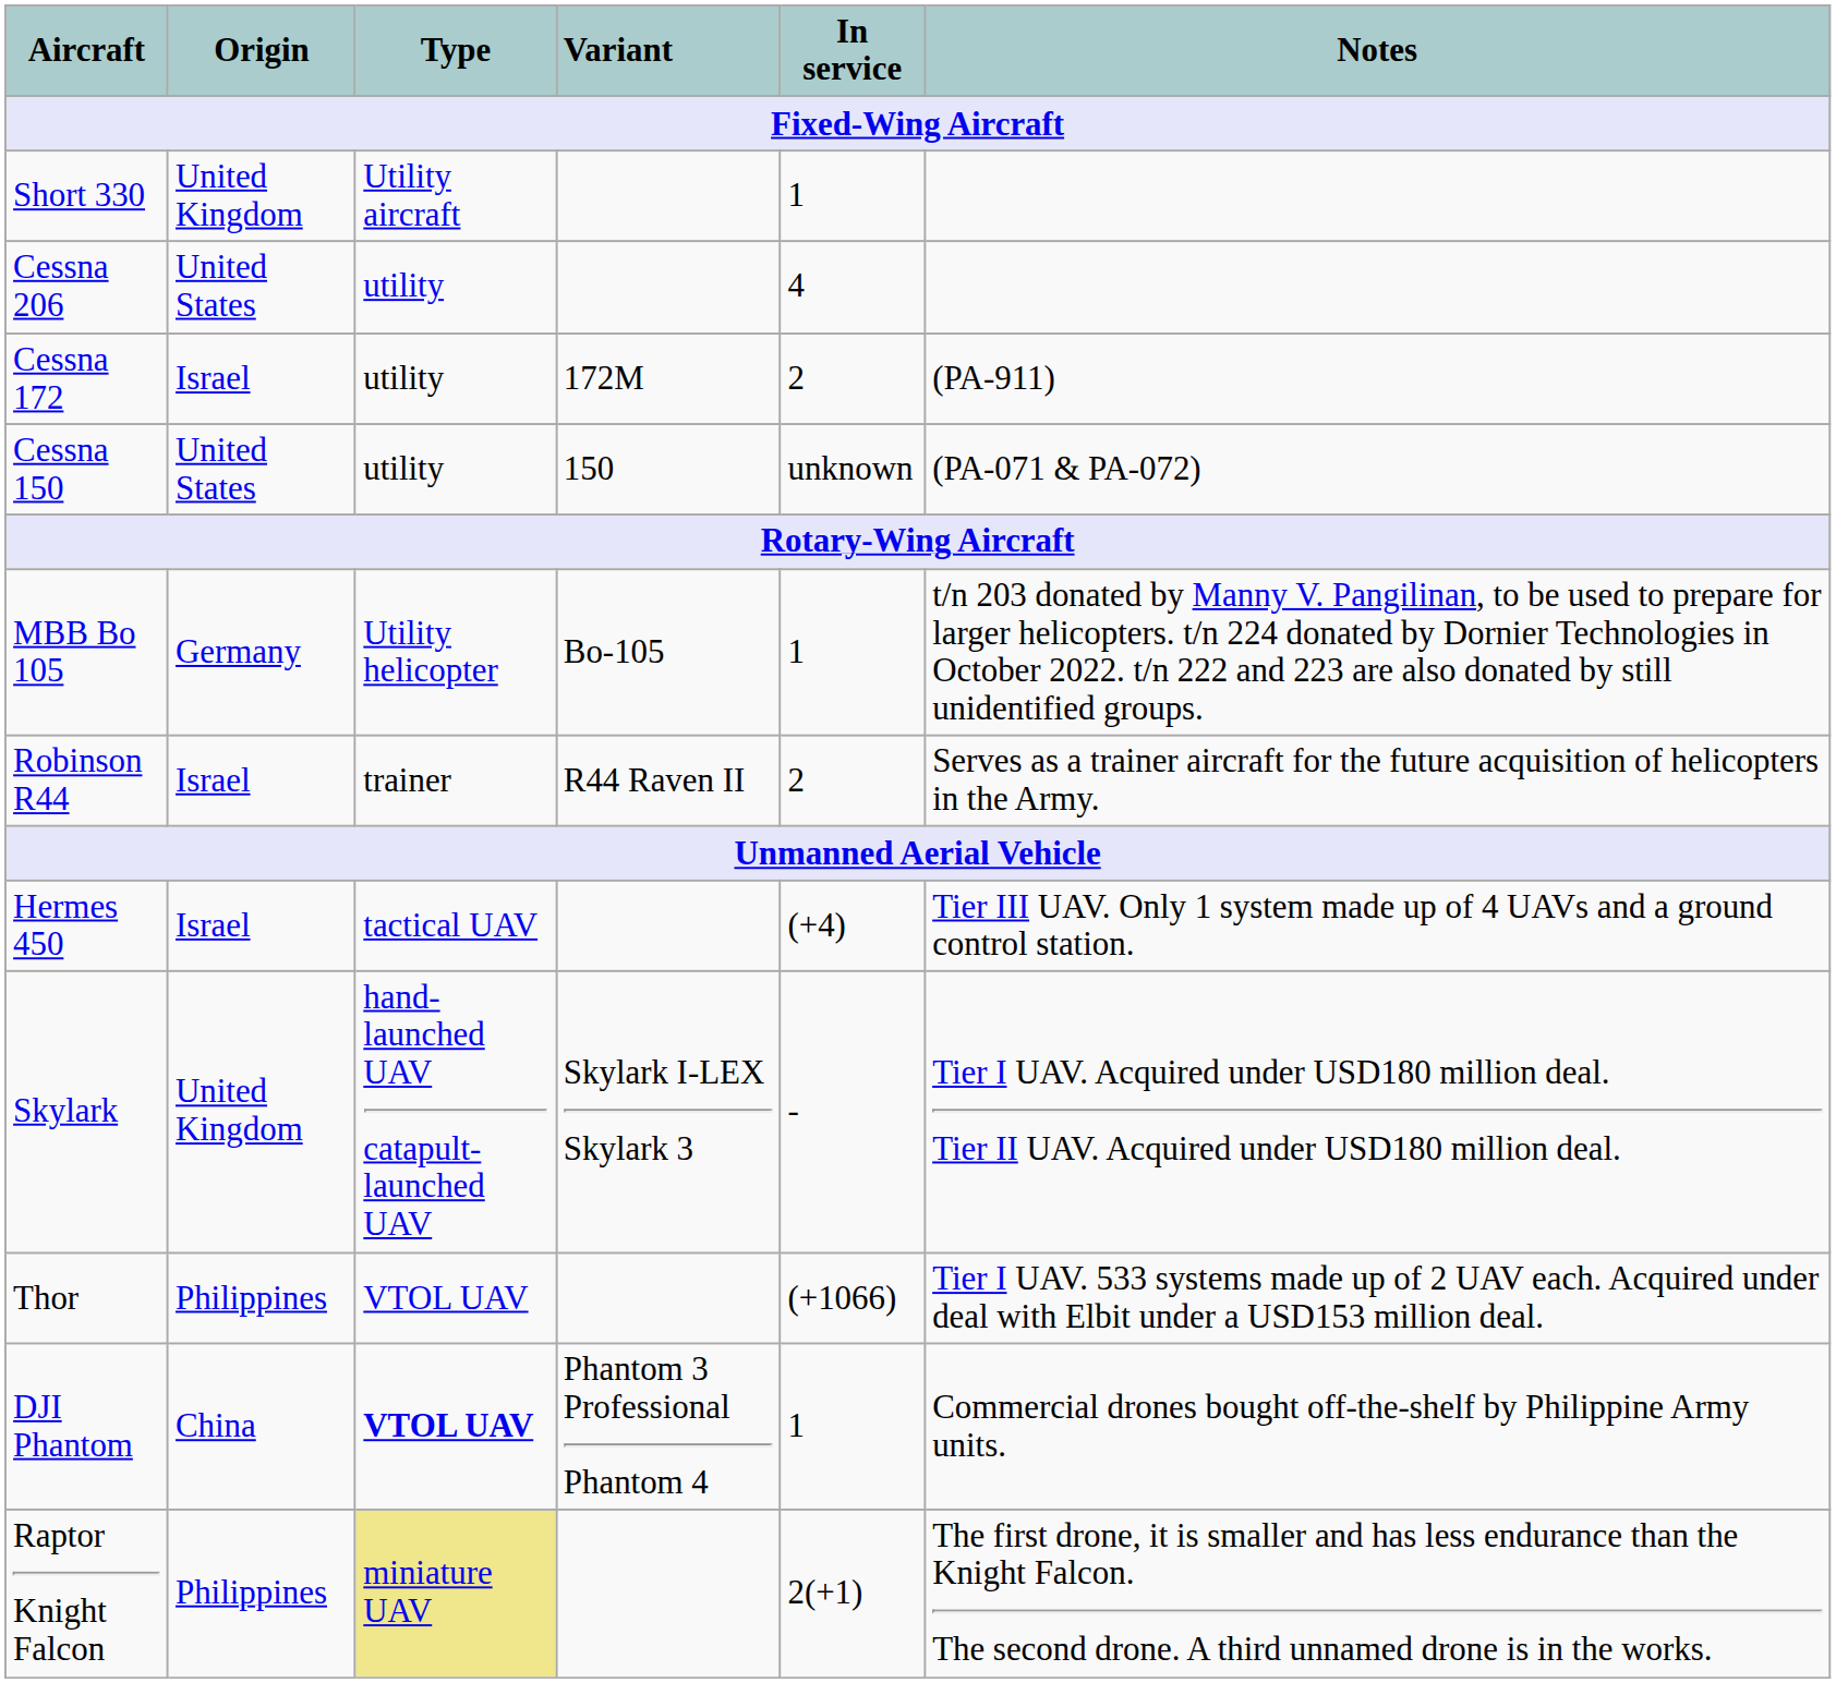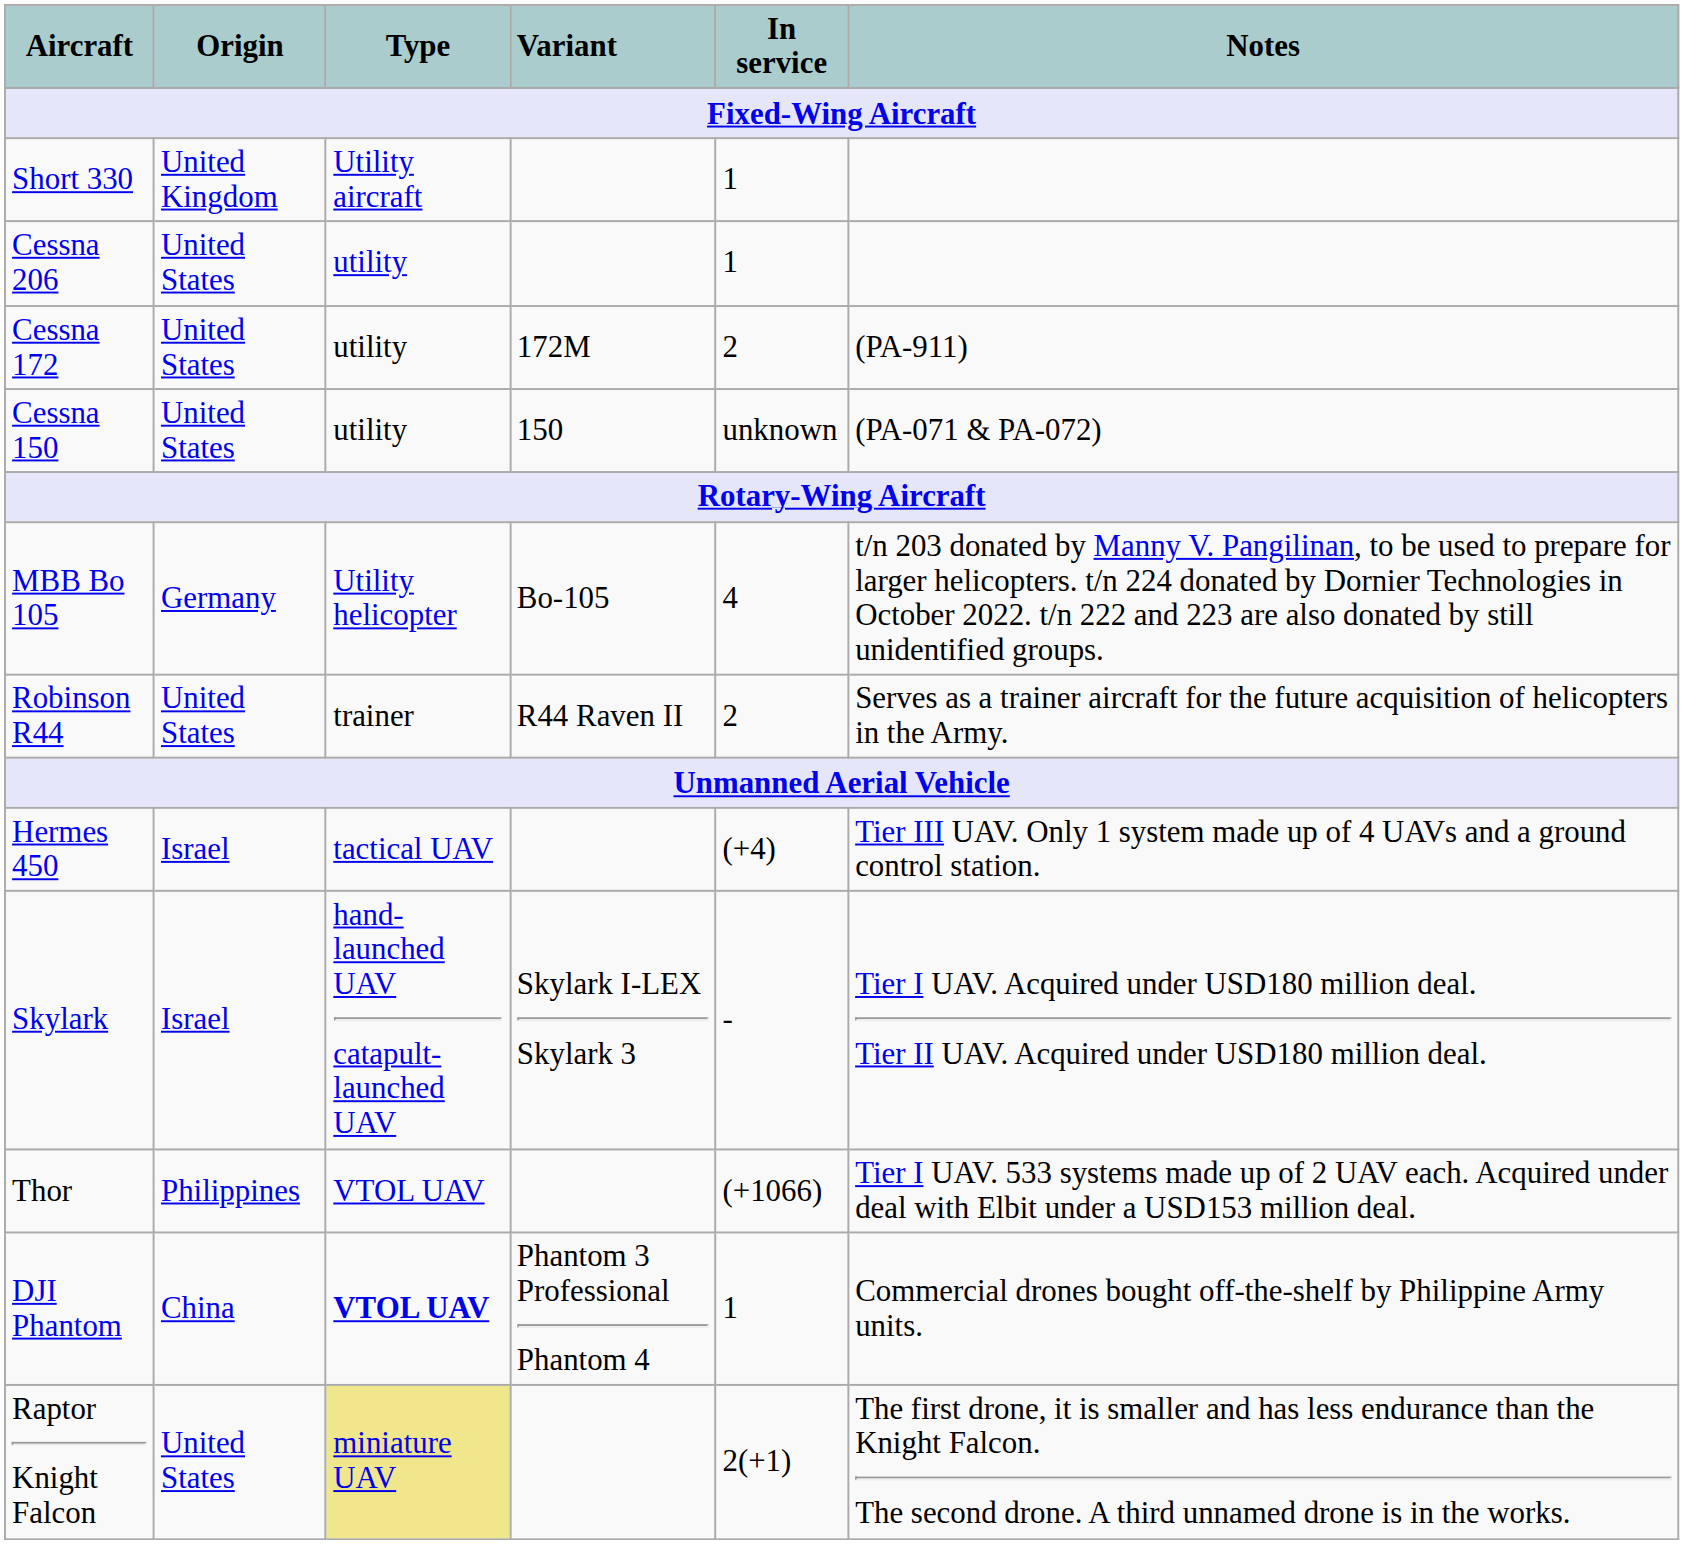Cessna 206 | In service: 4 -> 1
Cessna 172 | Origin: Israel -> United States
MBB Bo 105 | In service: 1 -> 4
Robinson R44 | Origin: Israel -> United States
Skylark | Origin: United Kingdom -> Israel
Raptor Knight Falcon | Origin: Philippines -> United States
